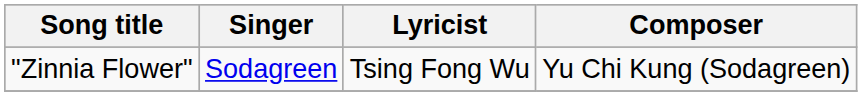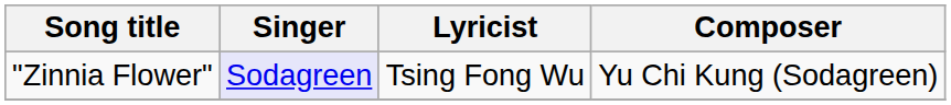"Zinnia Flower" | Singer: no background -> lavender background
